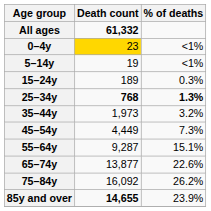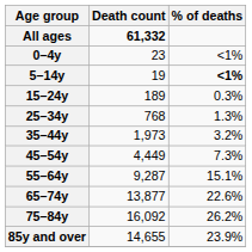0–4y | Death count: gold background -> no background
5–14y | % of deaths: normal -> bold
25–34y | Death count: bold -> normal
25–34y | % of deaths: bold -> normal
85y and over | Death count: bold -> normal
